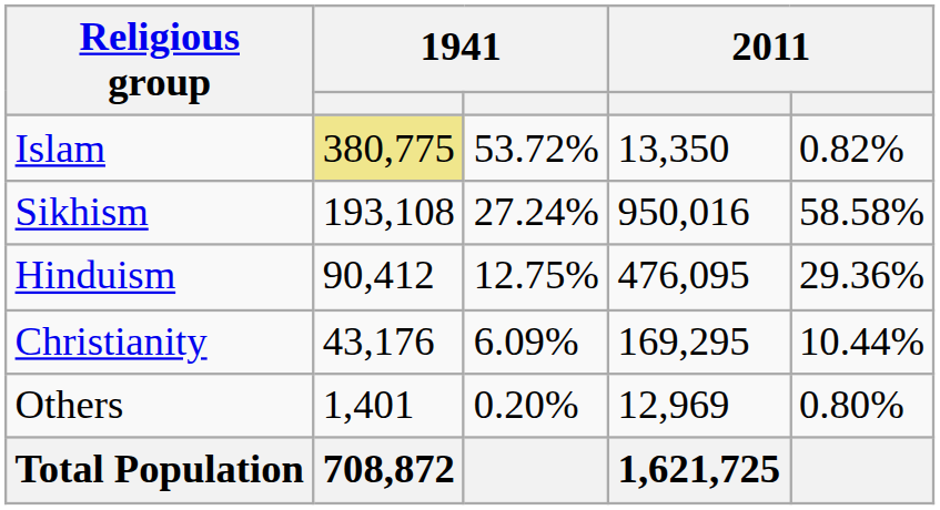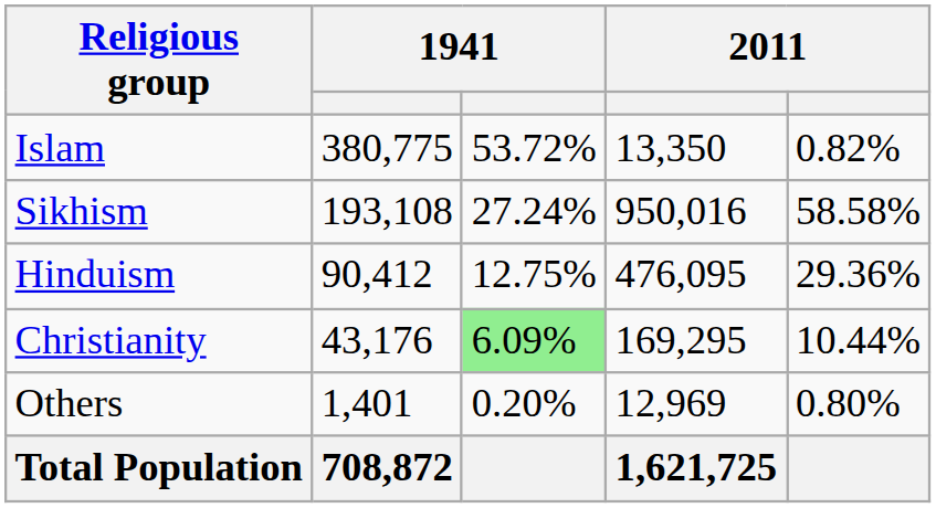Islam | column 2: khaki background -> no background
Christianity | column 3: no background -> lightgreen background
